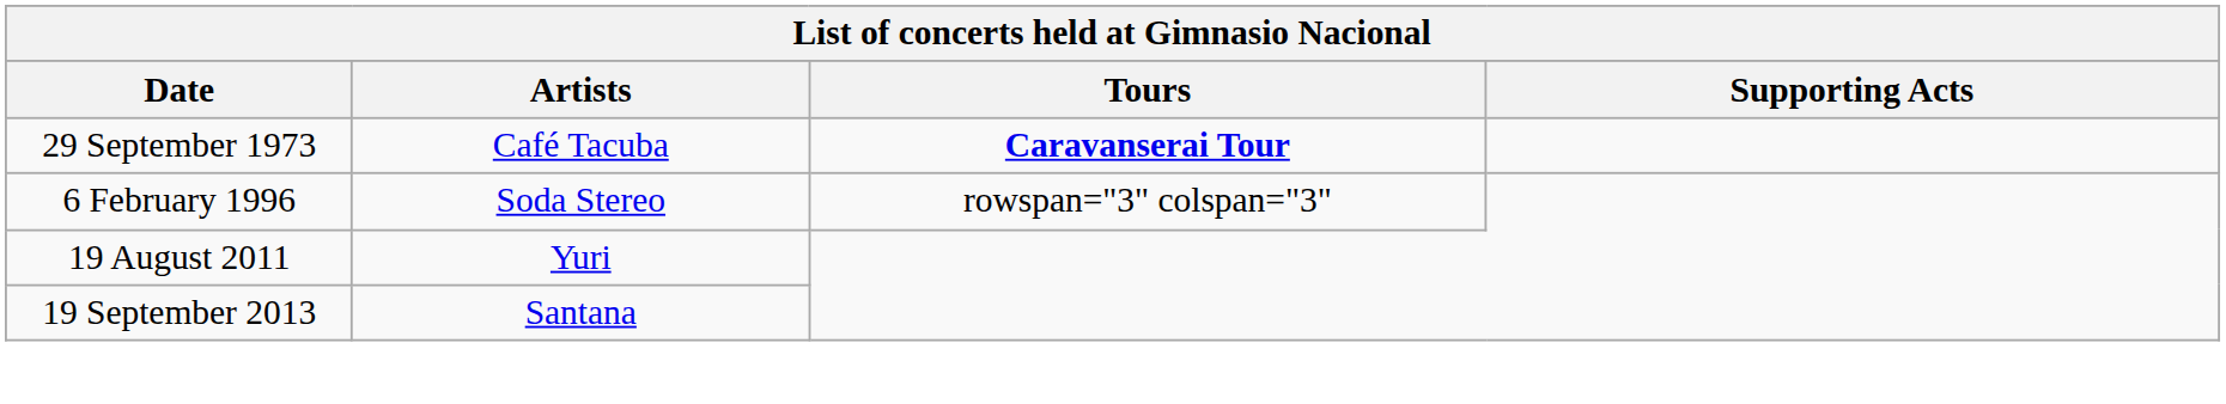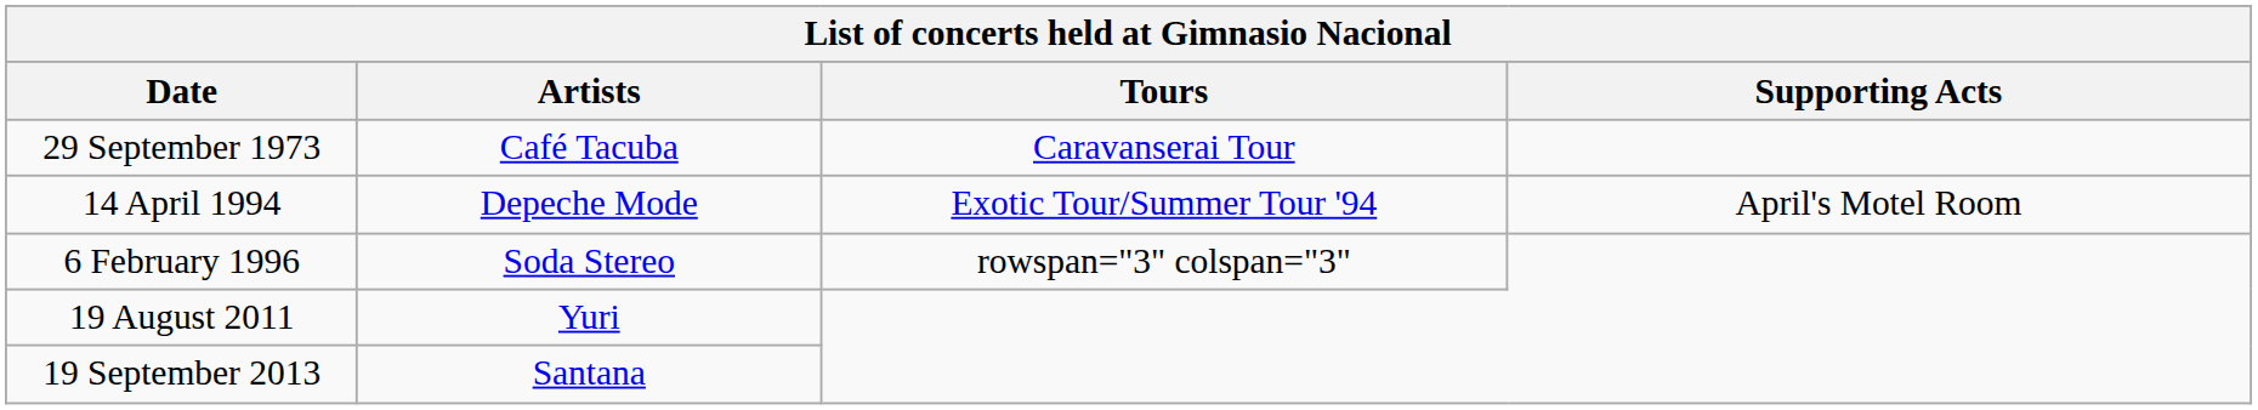29 September 1973 | Tours: bold -> normal
+ row: 14 April 1994 | Depeche Mode | Exotic Tour/Summer Tour '94 | April's Motel Room
